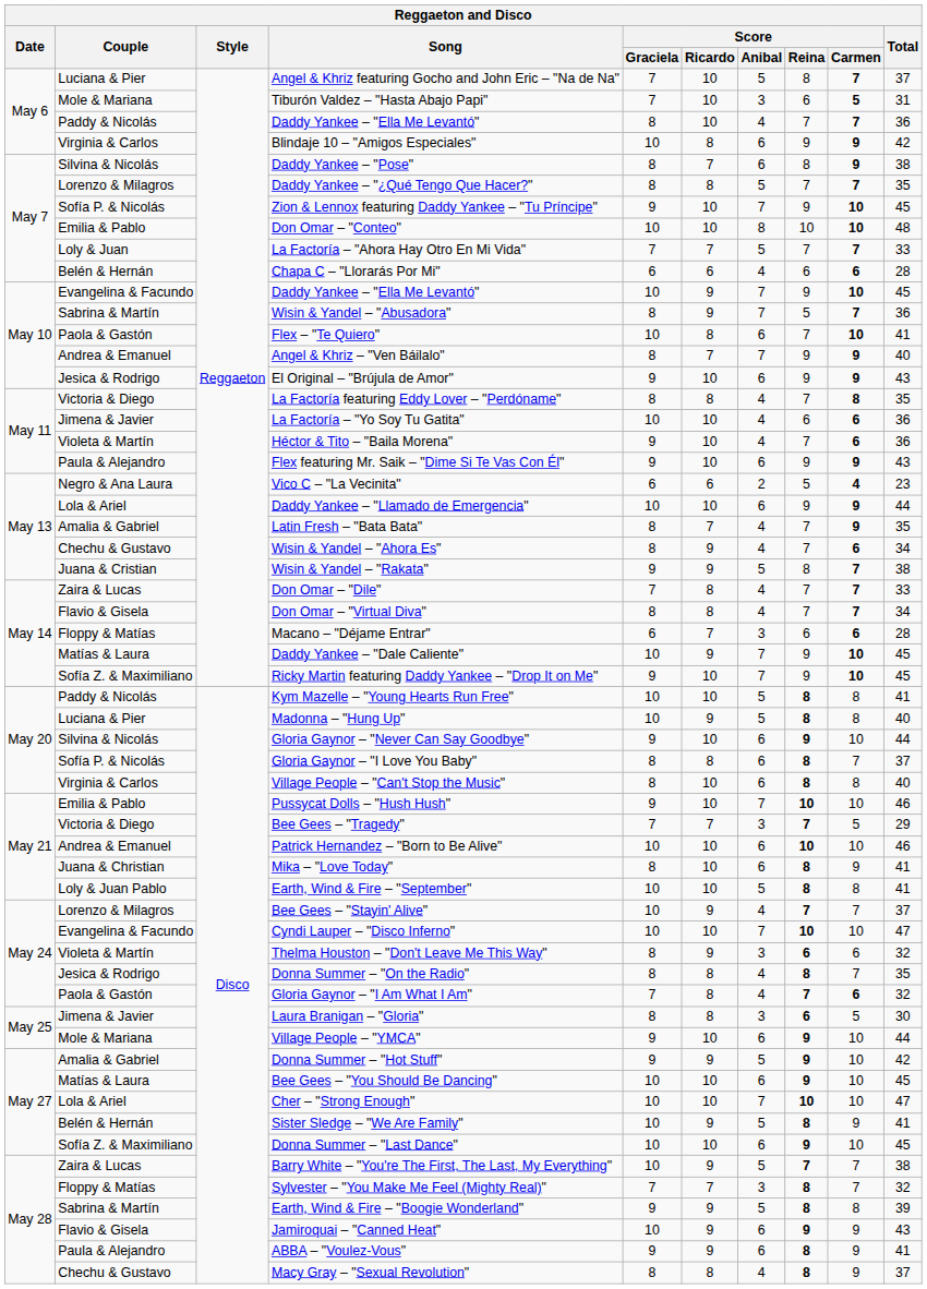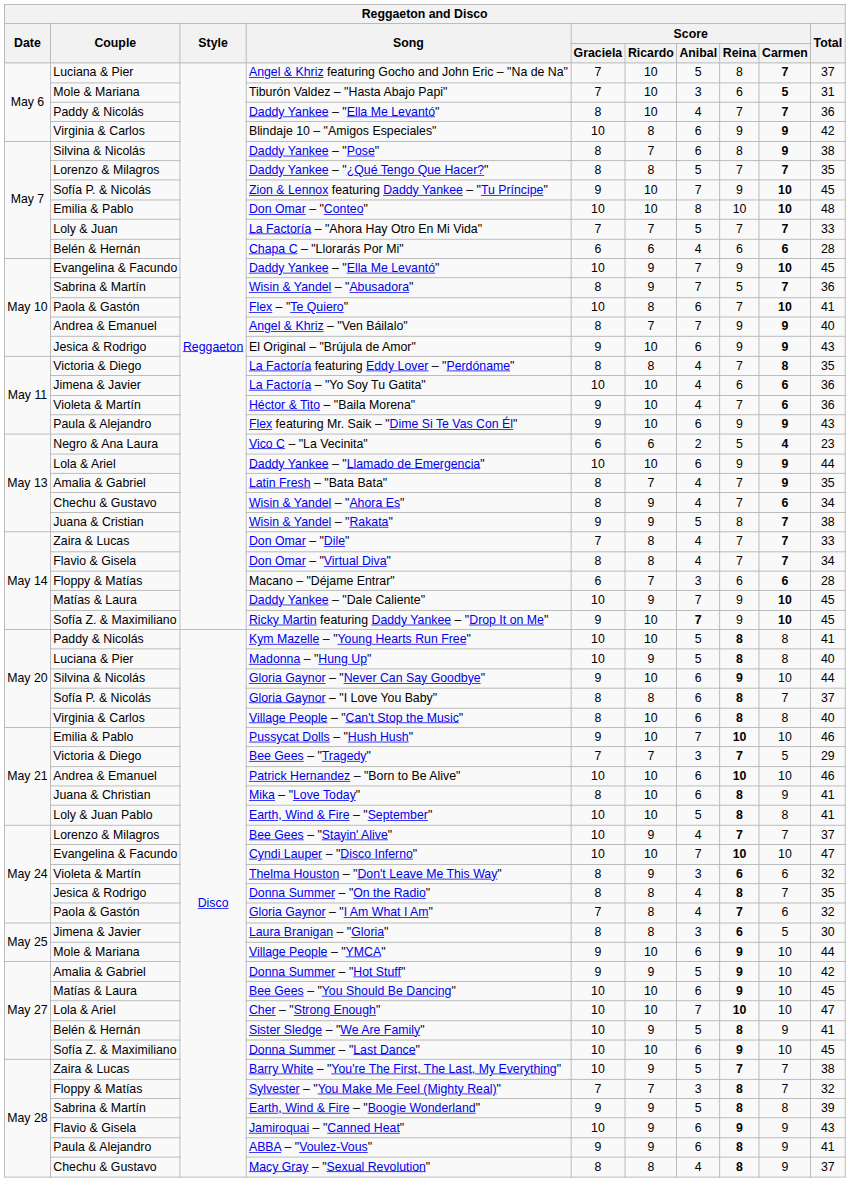Ricky Martin featuring Daddy Yankee – "Drop It on Me" | Score / Anibal: normal -> bold
Gloria Gaynor – "I Am What I Am" | Score / Carmen: bold -> normal
